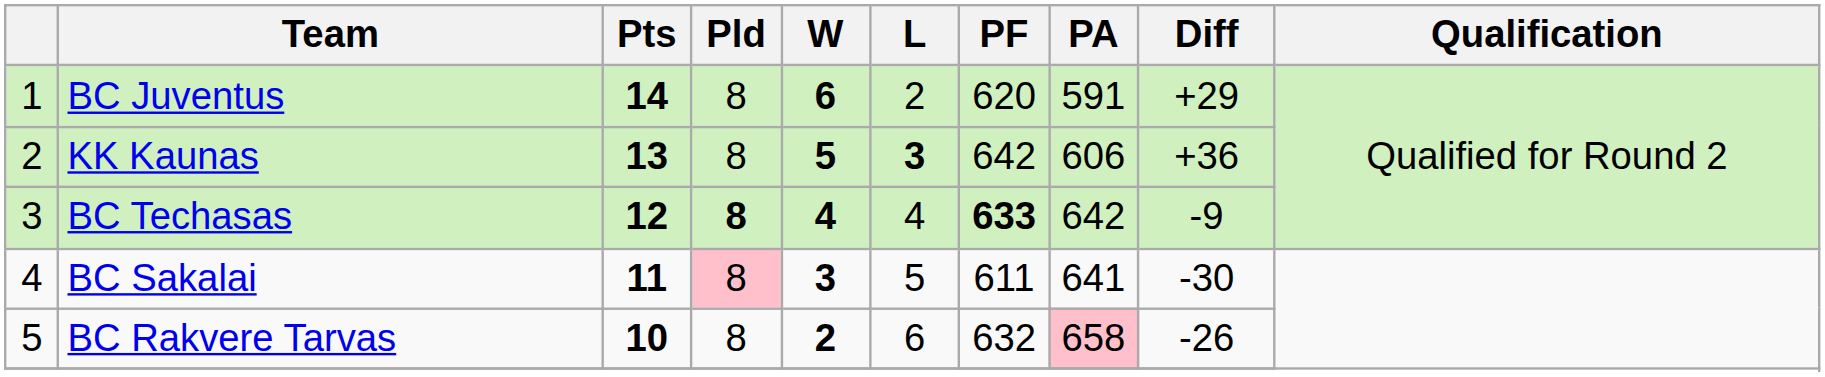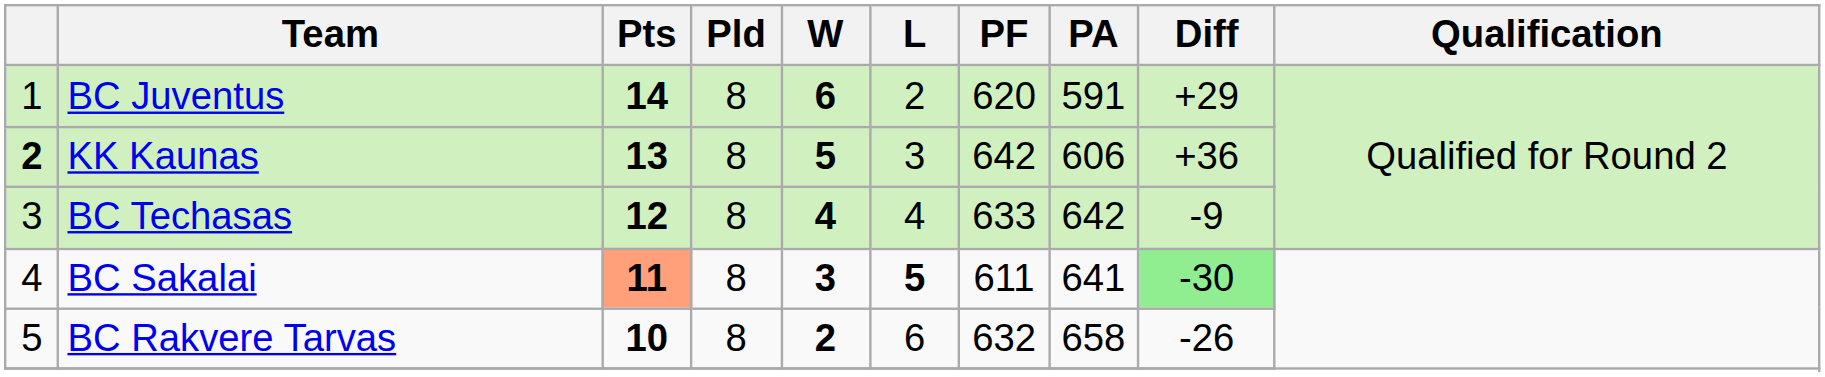KK Kaunas | column 1: normal -> bold
KK Kaunas | L: bold -> normal
BC Techasas | Pld: bold -> normal
BC Techasas | PF: bold -> normal
BC Sakalai | Pts: no background -> lightsalmon background
BC Sakalai | Pld: pink background -> no background
BC Sakalai | L: normal -> bold
BC Sakalai | Diff: no background -> lightgreen background
BC Rakvere Tarvas | PA: pink background -> no background
